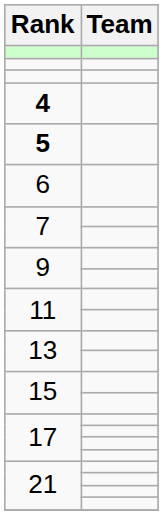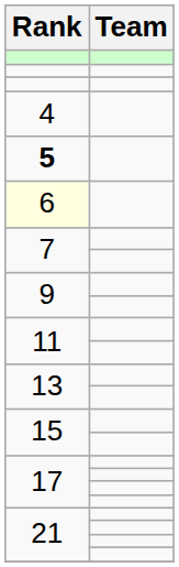row 5 | Rank: bold -> normal
row 7 | Rank: no background -> lightyellow background
